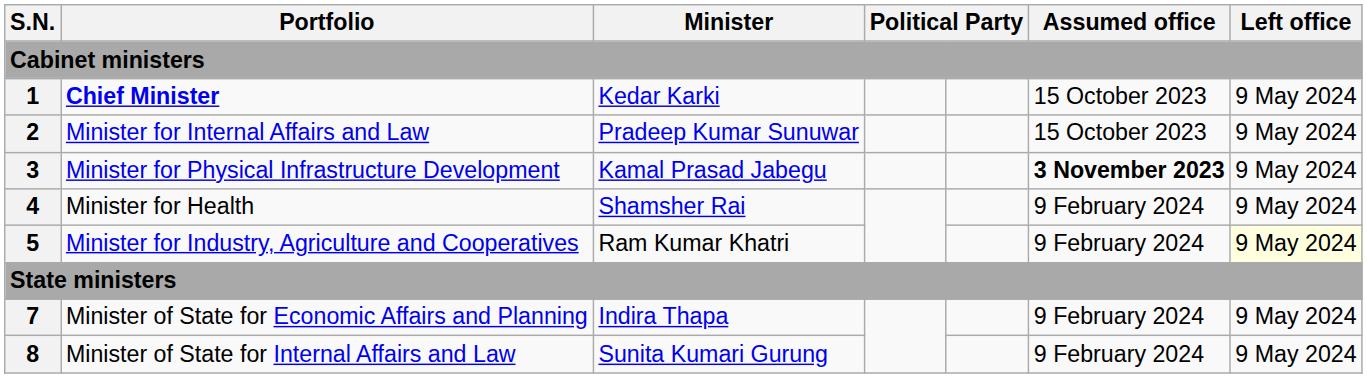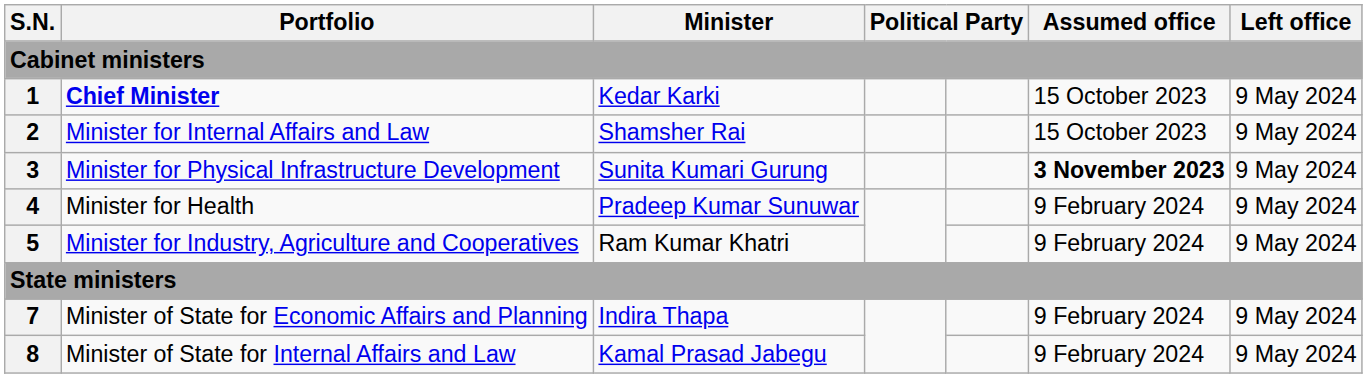Minister for Internal Affairs and Law | Minister: Pradeep Kumar Sunuwar -> Shamsher Rai
Minister for Physical Infrastructure Development | Minister: Kamal Prasad Jabegu -> Sunita Kumari Gurung
Minister for Health | Minister: Shamsher Rai -> Pradeep Kumar Sunuwar
Minister for Industry, Agriculture and Cooperatives | Left office: lightyellow background -> no background
Minister of State for Internal Affairs and Law | Minister: Sunita Kumari Gurung -> Kamal Prasad Jabegu
